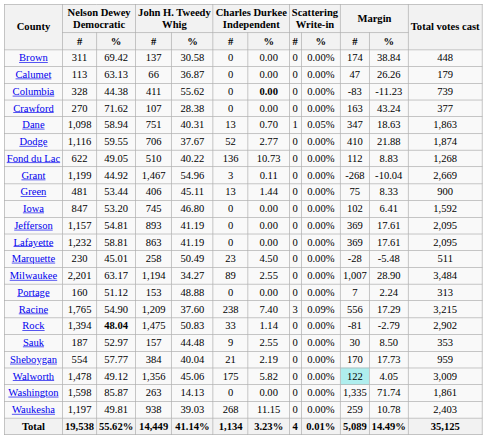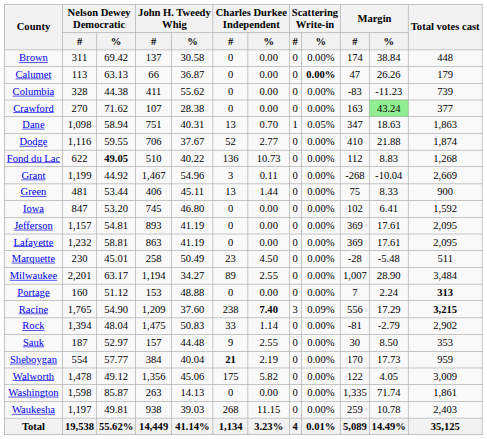Calumet | Scattering Write-in / %: normal -> bold
Columbia | Charles Durkee Independent / %: bold -> normal
Crawford | Margin / %: no background -> lightgreen background
Fond du Lac | Nelson Dewey Democratic / %: normal -> bold
Portage | Total votes cast: normal -> bold
Racine | Charles Durkee Independent / %: normal -> bold
Racine | Total votes cast: normal -> bold
Rock | Nelson Dewey Democratic / %: bold -> normal
Sheboygan | Charles Durkee Independent / #: normal -> bold
Walworth | Margin / #: paleturquoise background -> no background
